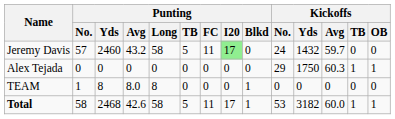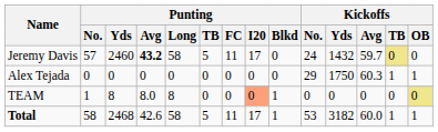Jeremy Davis | Punting / Avg: normal -> bold
Jeremy Davis | Punting / I20: lightgreen background -> no background
Jeremy Davis | Kickoffs / TB: no background -> khaki background
TEAM | Punting / I20: no background -> lightsalmon background
TEAM | Kickoffs / OB: no background -> khaki background
